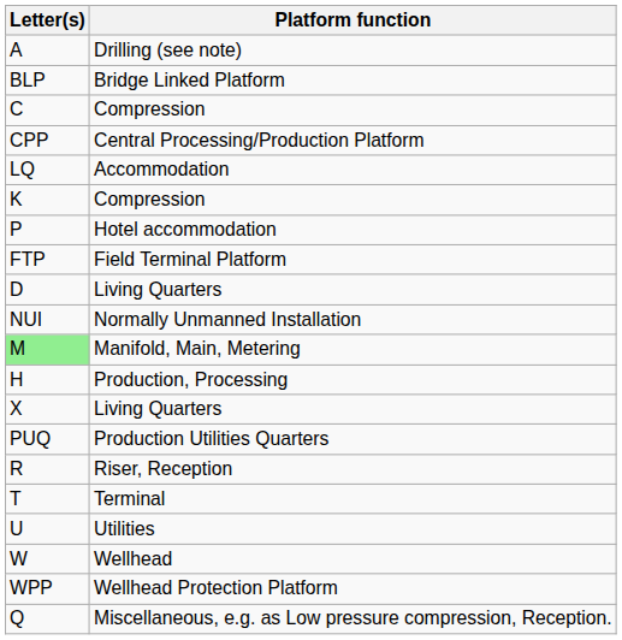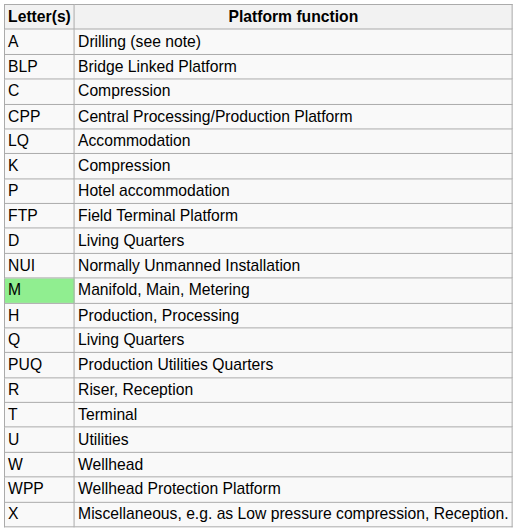row 14 | Letter(s): X -> Q
row 21 | Letter(s): Q -> X
